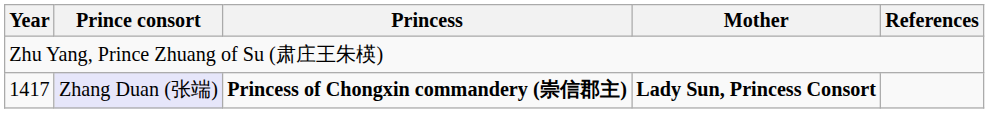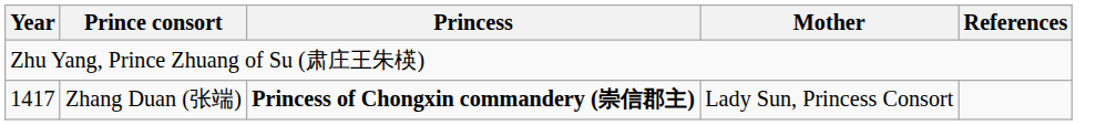1417 | Prince consort: lavender background -> no background
1417 | Mother: bold -> normal
